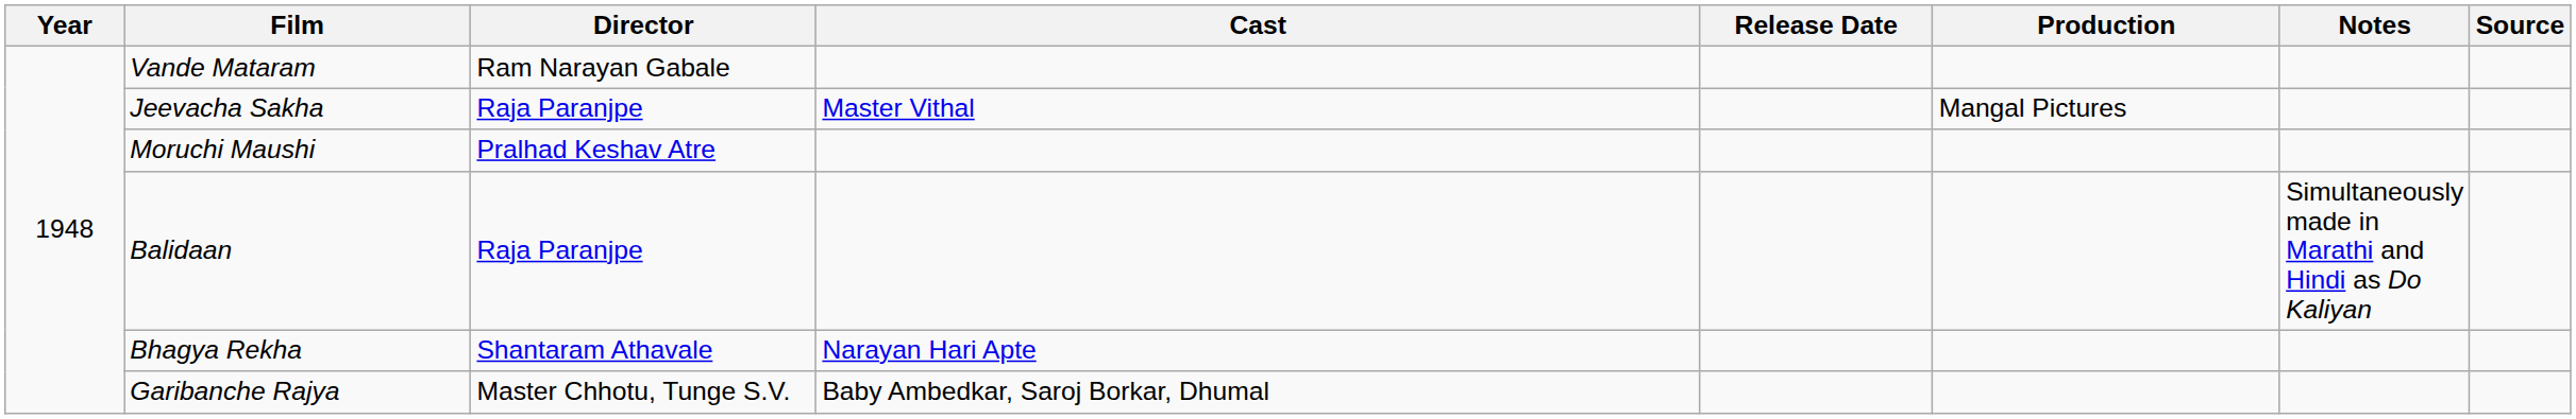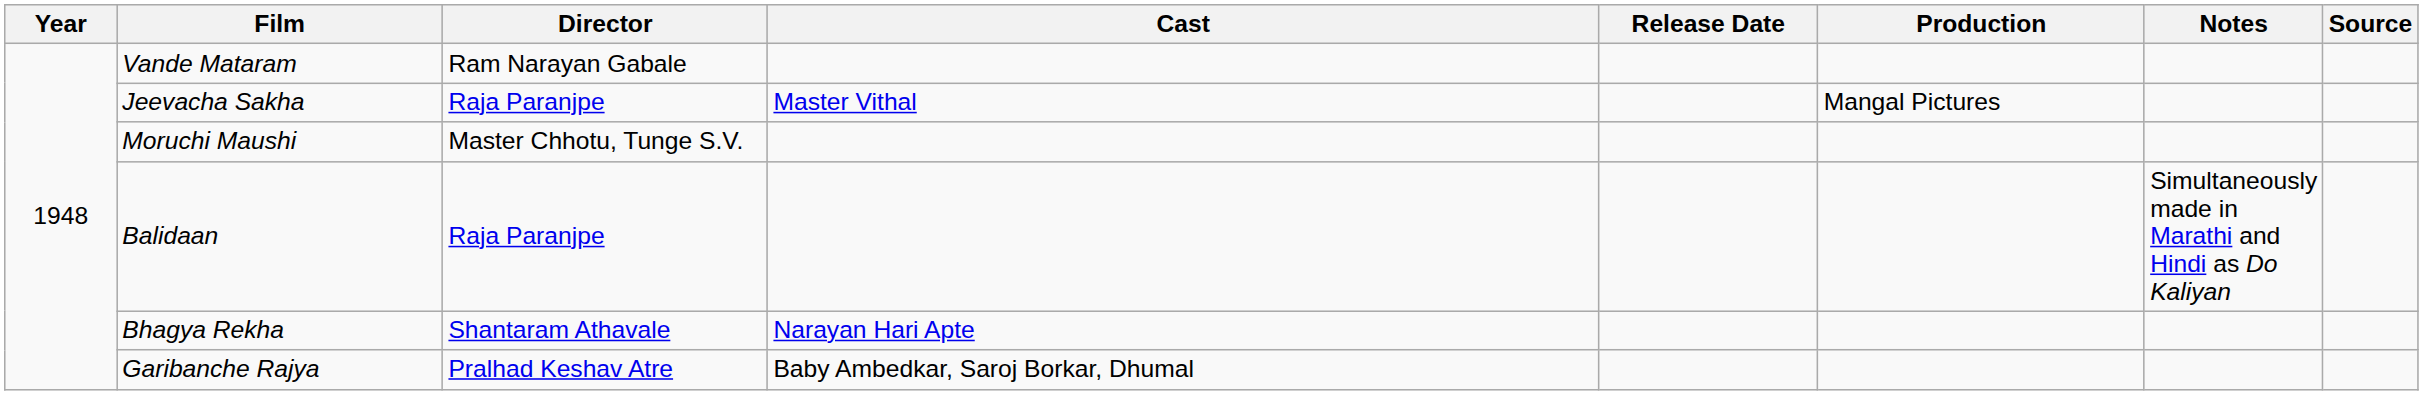Moruchi Maushi | Director: Pralhad Keshav Atre -> Master Chhotu, Tunge S.V.
Garibanche Rajya | Director: Master Chhotu, Tunge S.V. -> Pralhad Keshav Atre
